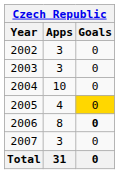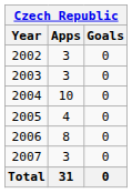2005 | Goals: gold background -> no background
2006 | Goals: bold -> normal
